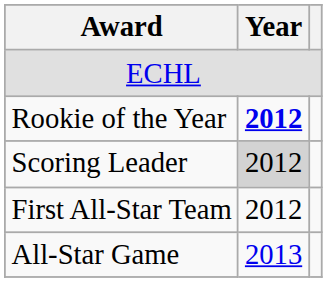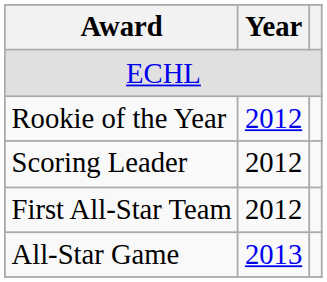Rookie of the Year | Year: bold -> normal
Scoring Leader | Year: lightgrey background -> no background
